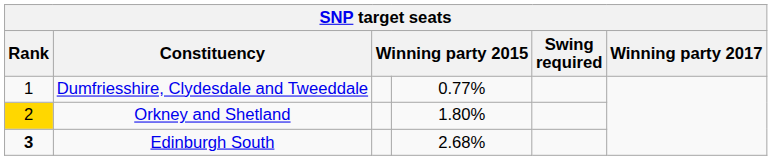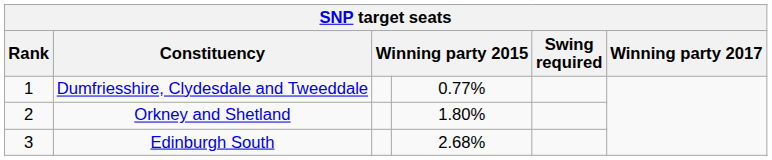Orkney and Shetland | Rank: gold background -> no background
Edinburgh South | Rank: bold -> normal
